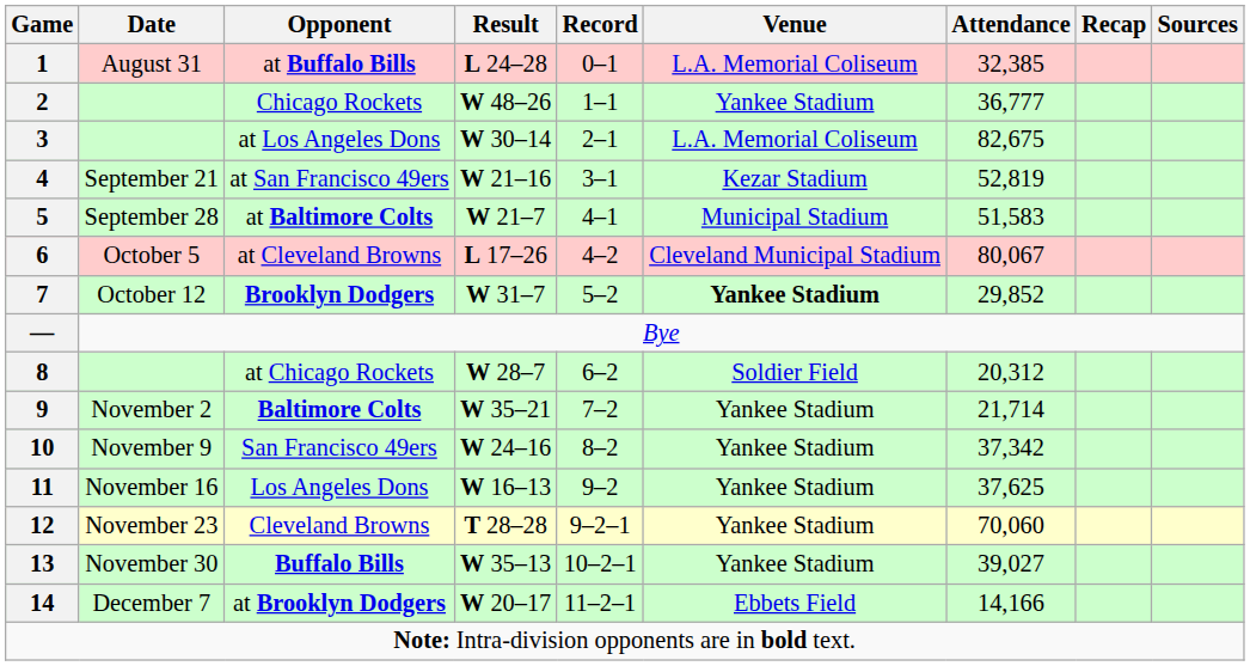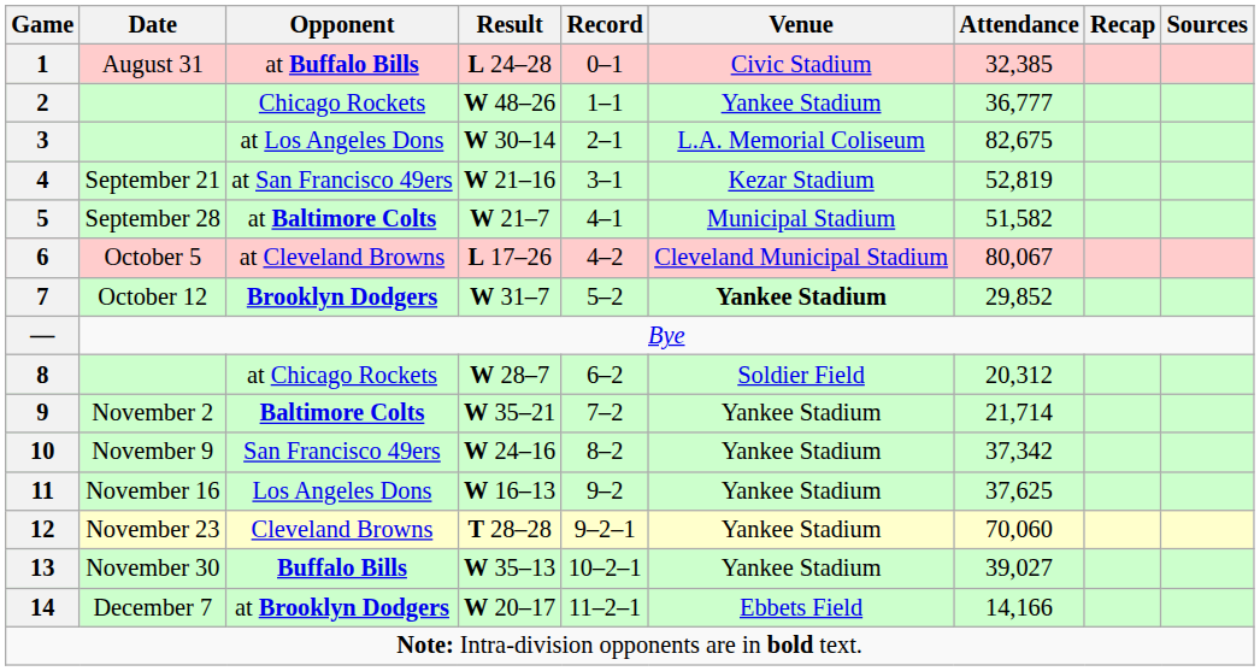1 | Venue: L.A. Memorial Coliseum -> Civic Stadium
5 | Attendance: 51,583 -> 51,582
